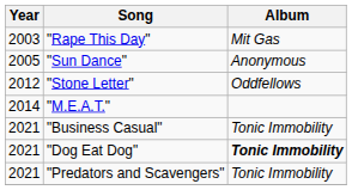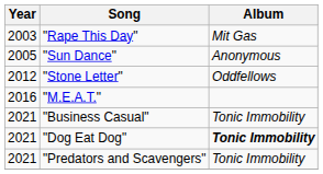"M.E.A.T." | Year: 2014 -> 2016
